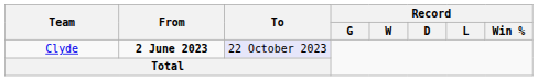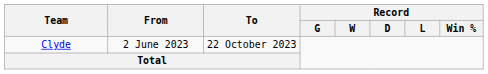Clyde | From: bold -> normal
Clyde | To: lavender background -> no background
